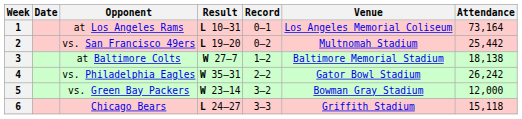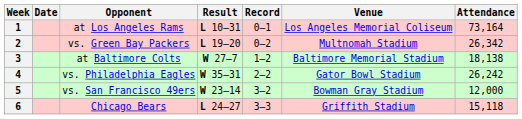2 | Opponent: vs. San Francisco 49ers -> vs. Green Bay Packers
2 | Attendance: 25,442 -> 26,342
5 | Opponent: vs. Green Bay Packers -> vs. San Francisco 49ers
